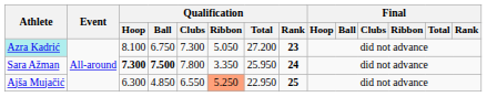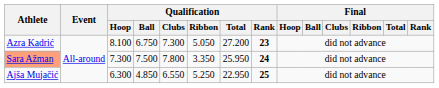row 3 | Athlete: paleturquoise background -> no background
row 4 | Athlete: no background -> lightsalmon background
row 4 | Qualification / Hoop: bold -> normal
row 4 | Qualification / Ball: bold -> normal
row 5 | Qualification / Ribbon: lightsalmon background -> no background
